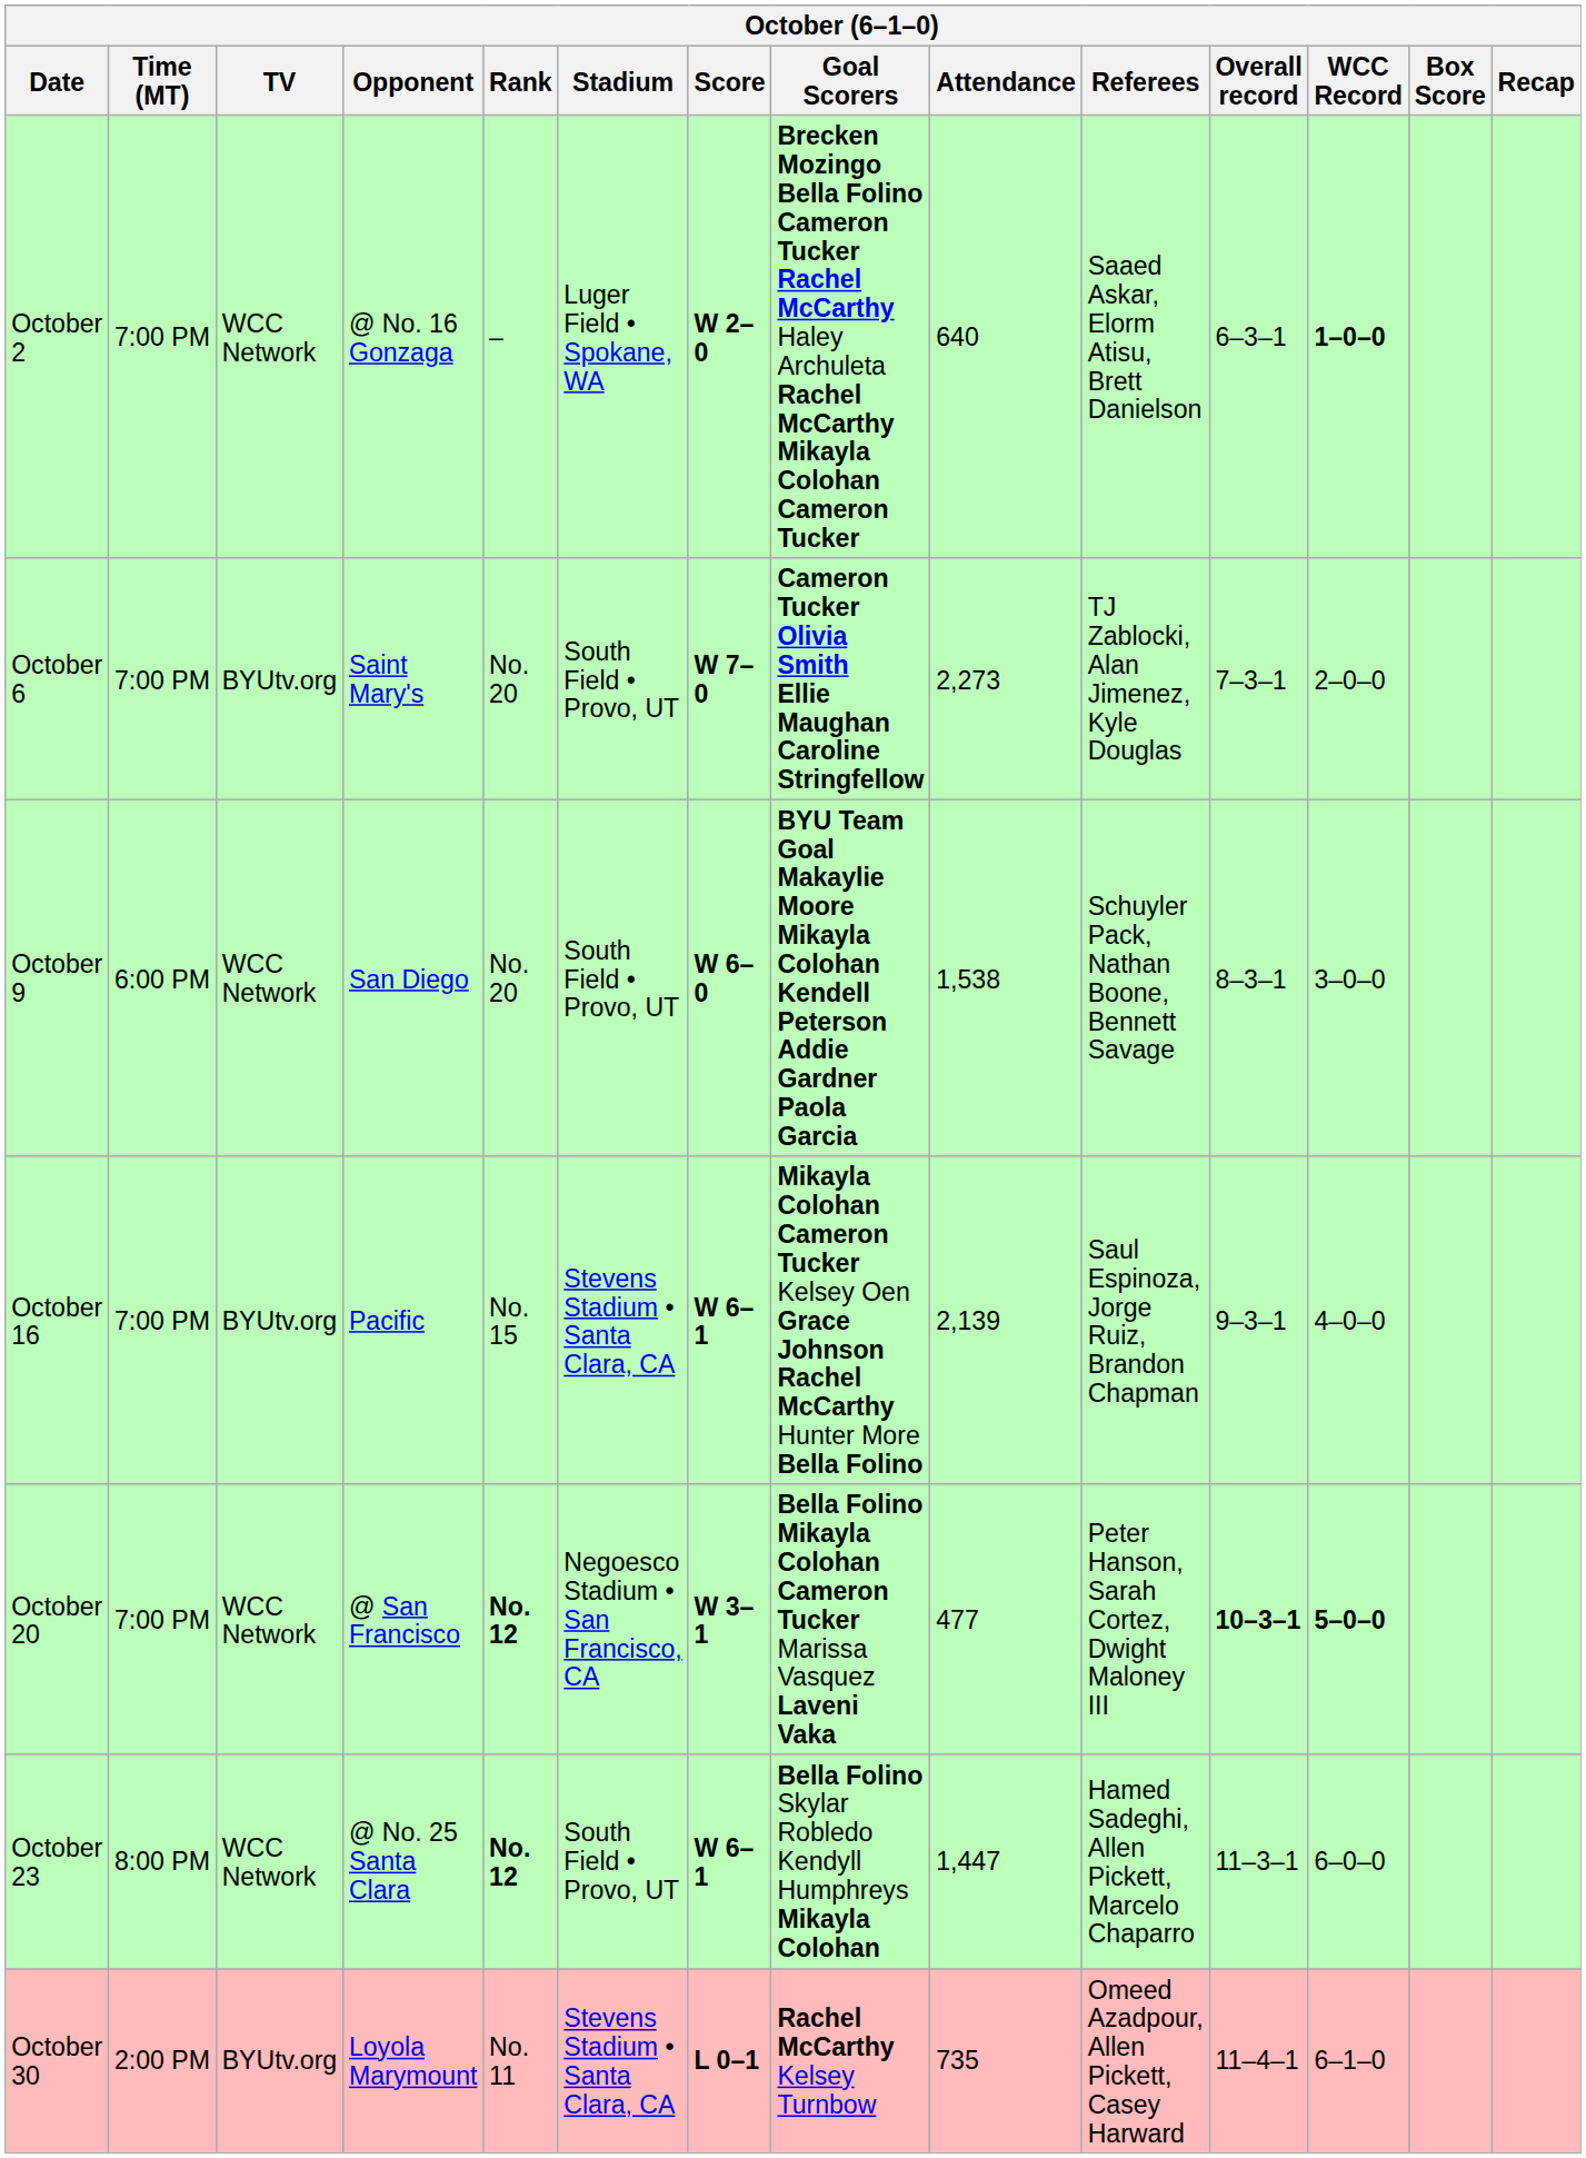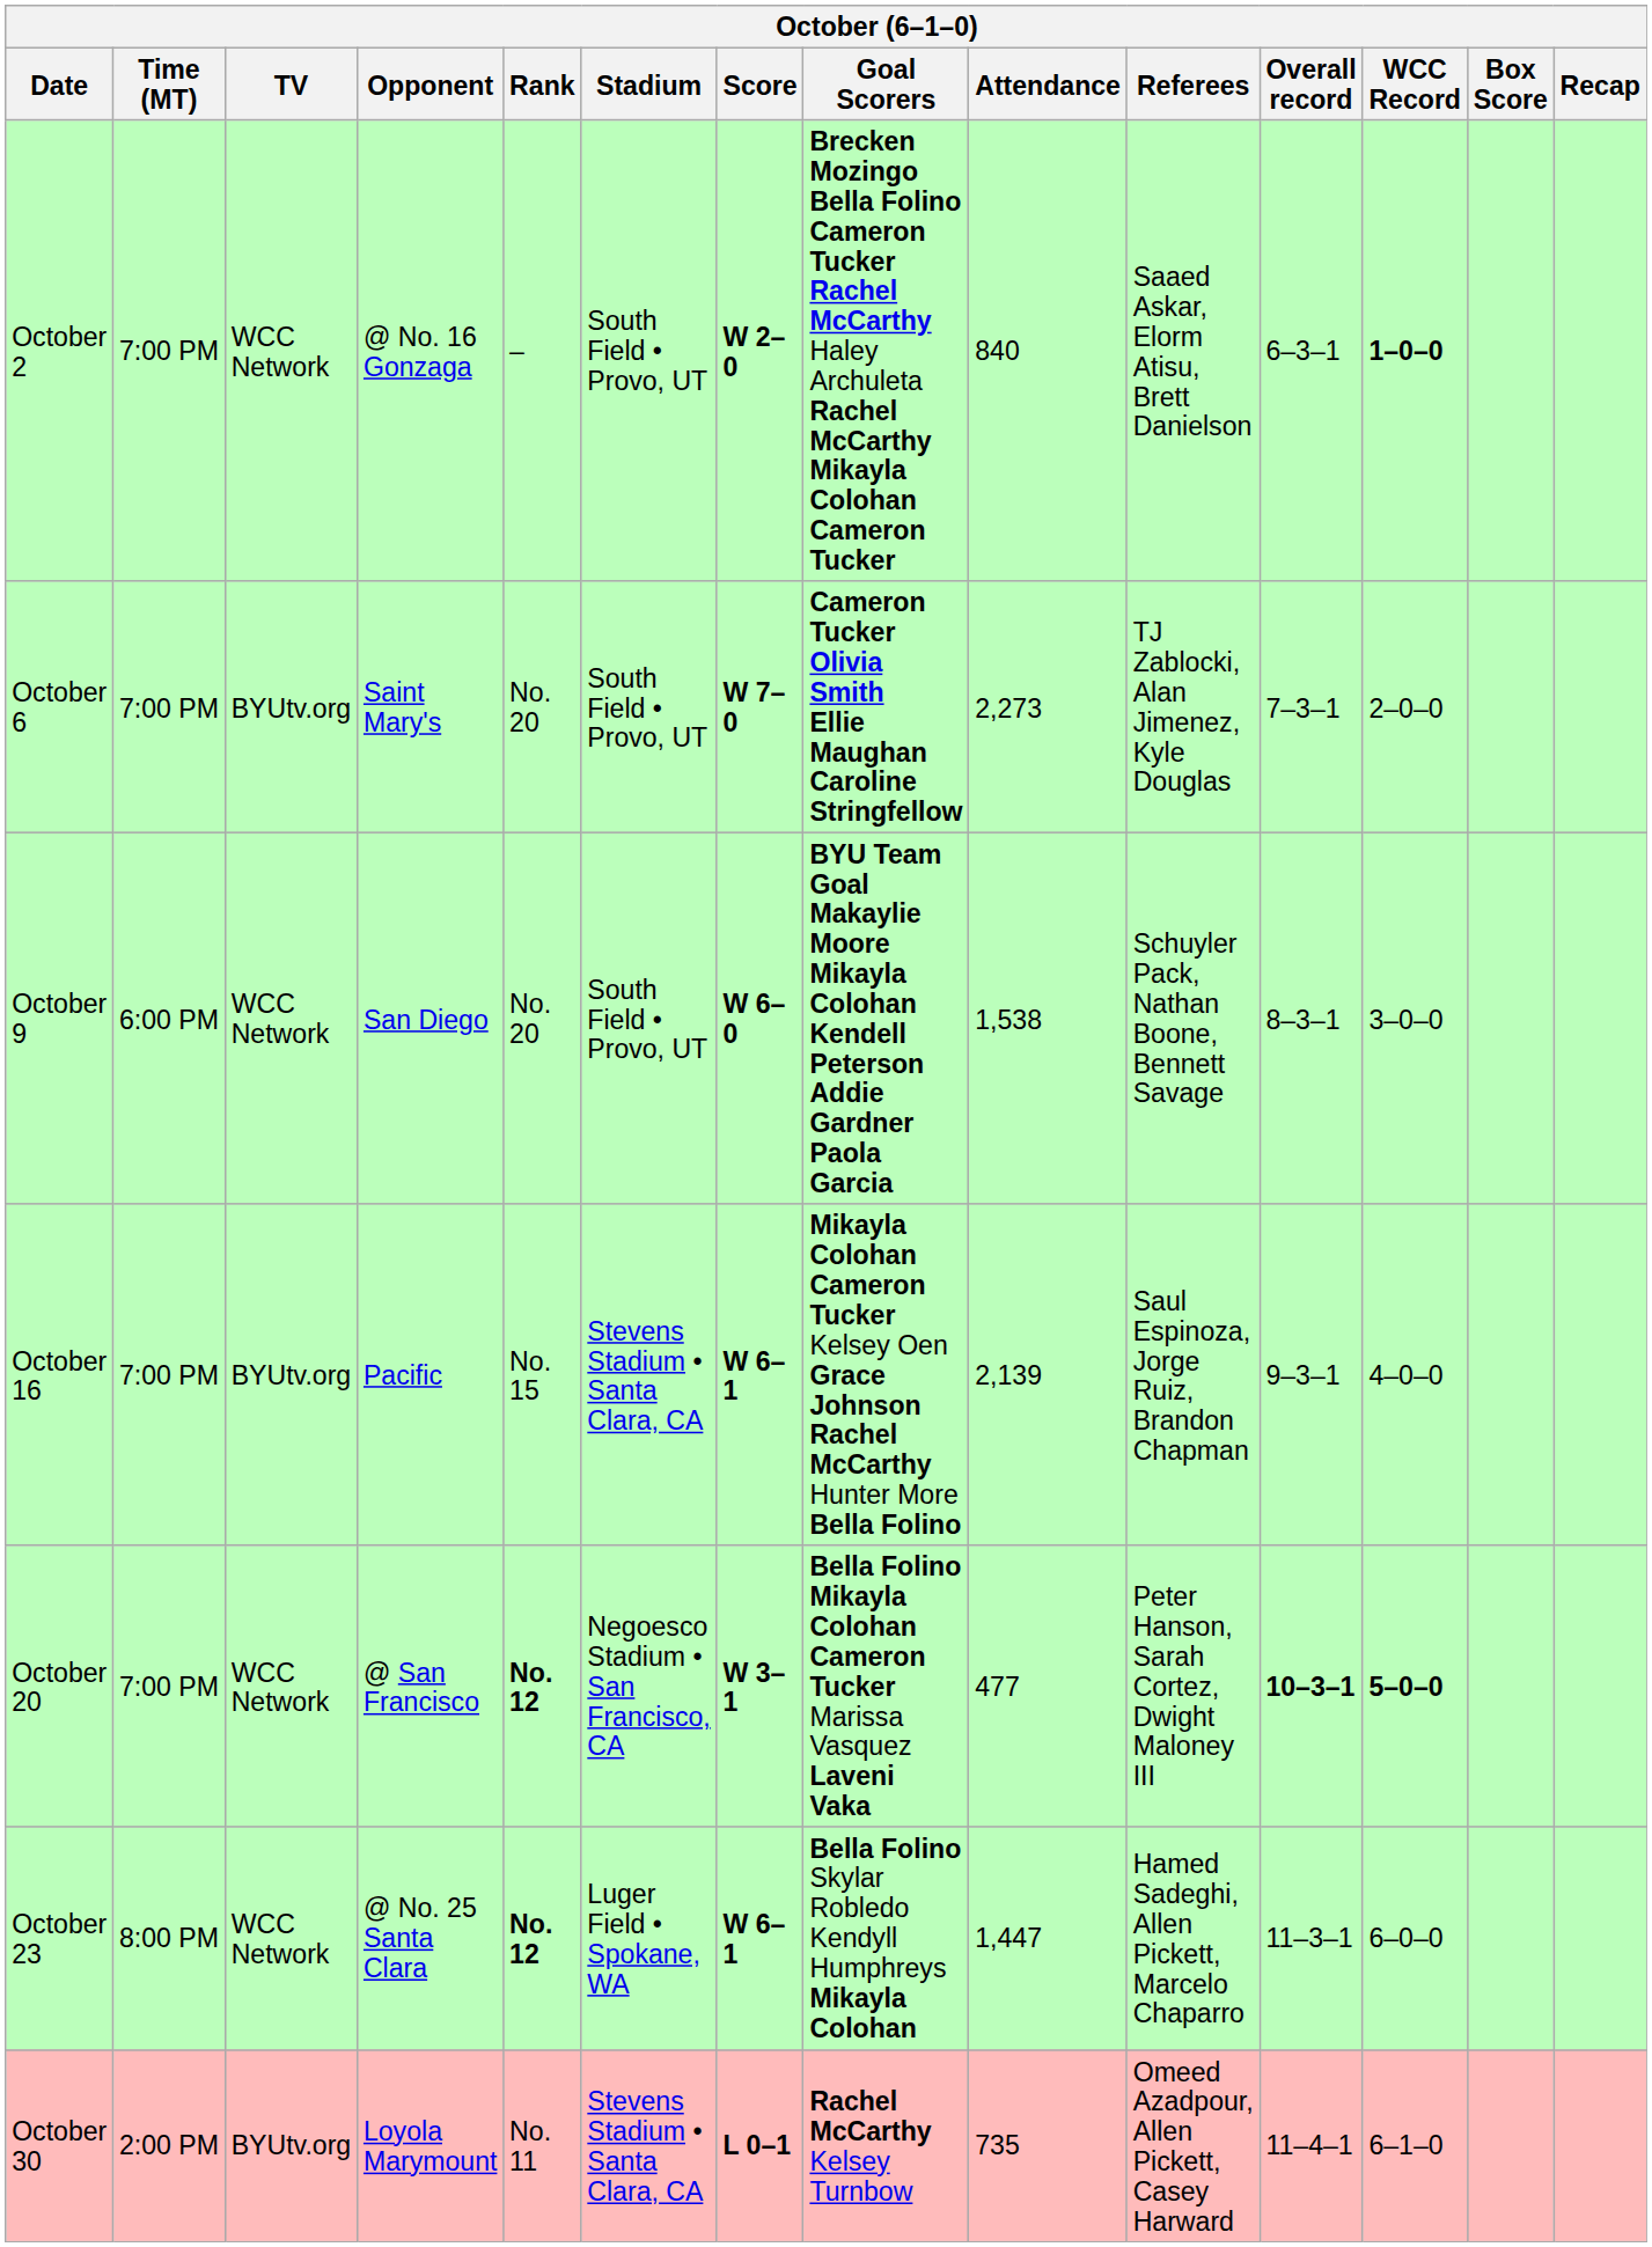October 2 | Stadium: Luger Field • Spokane, WA -> South Field • Provo, UT
October 2 | Attendance: 640 -> 840
October 23 | Stadium: South Field • Provo, UT -> Luger Field • Spokane, WA
